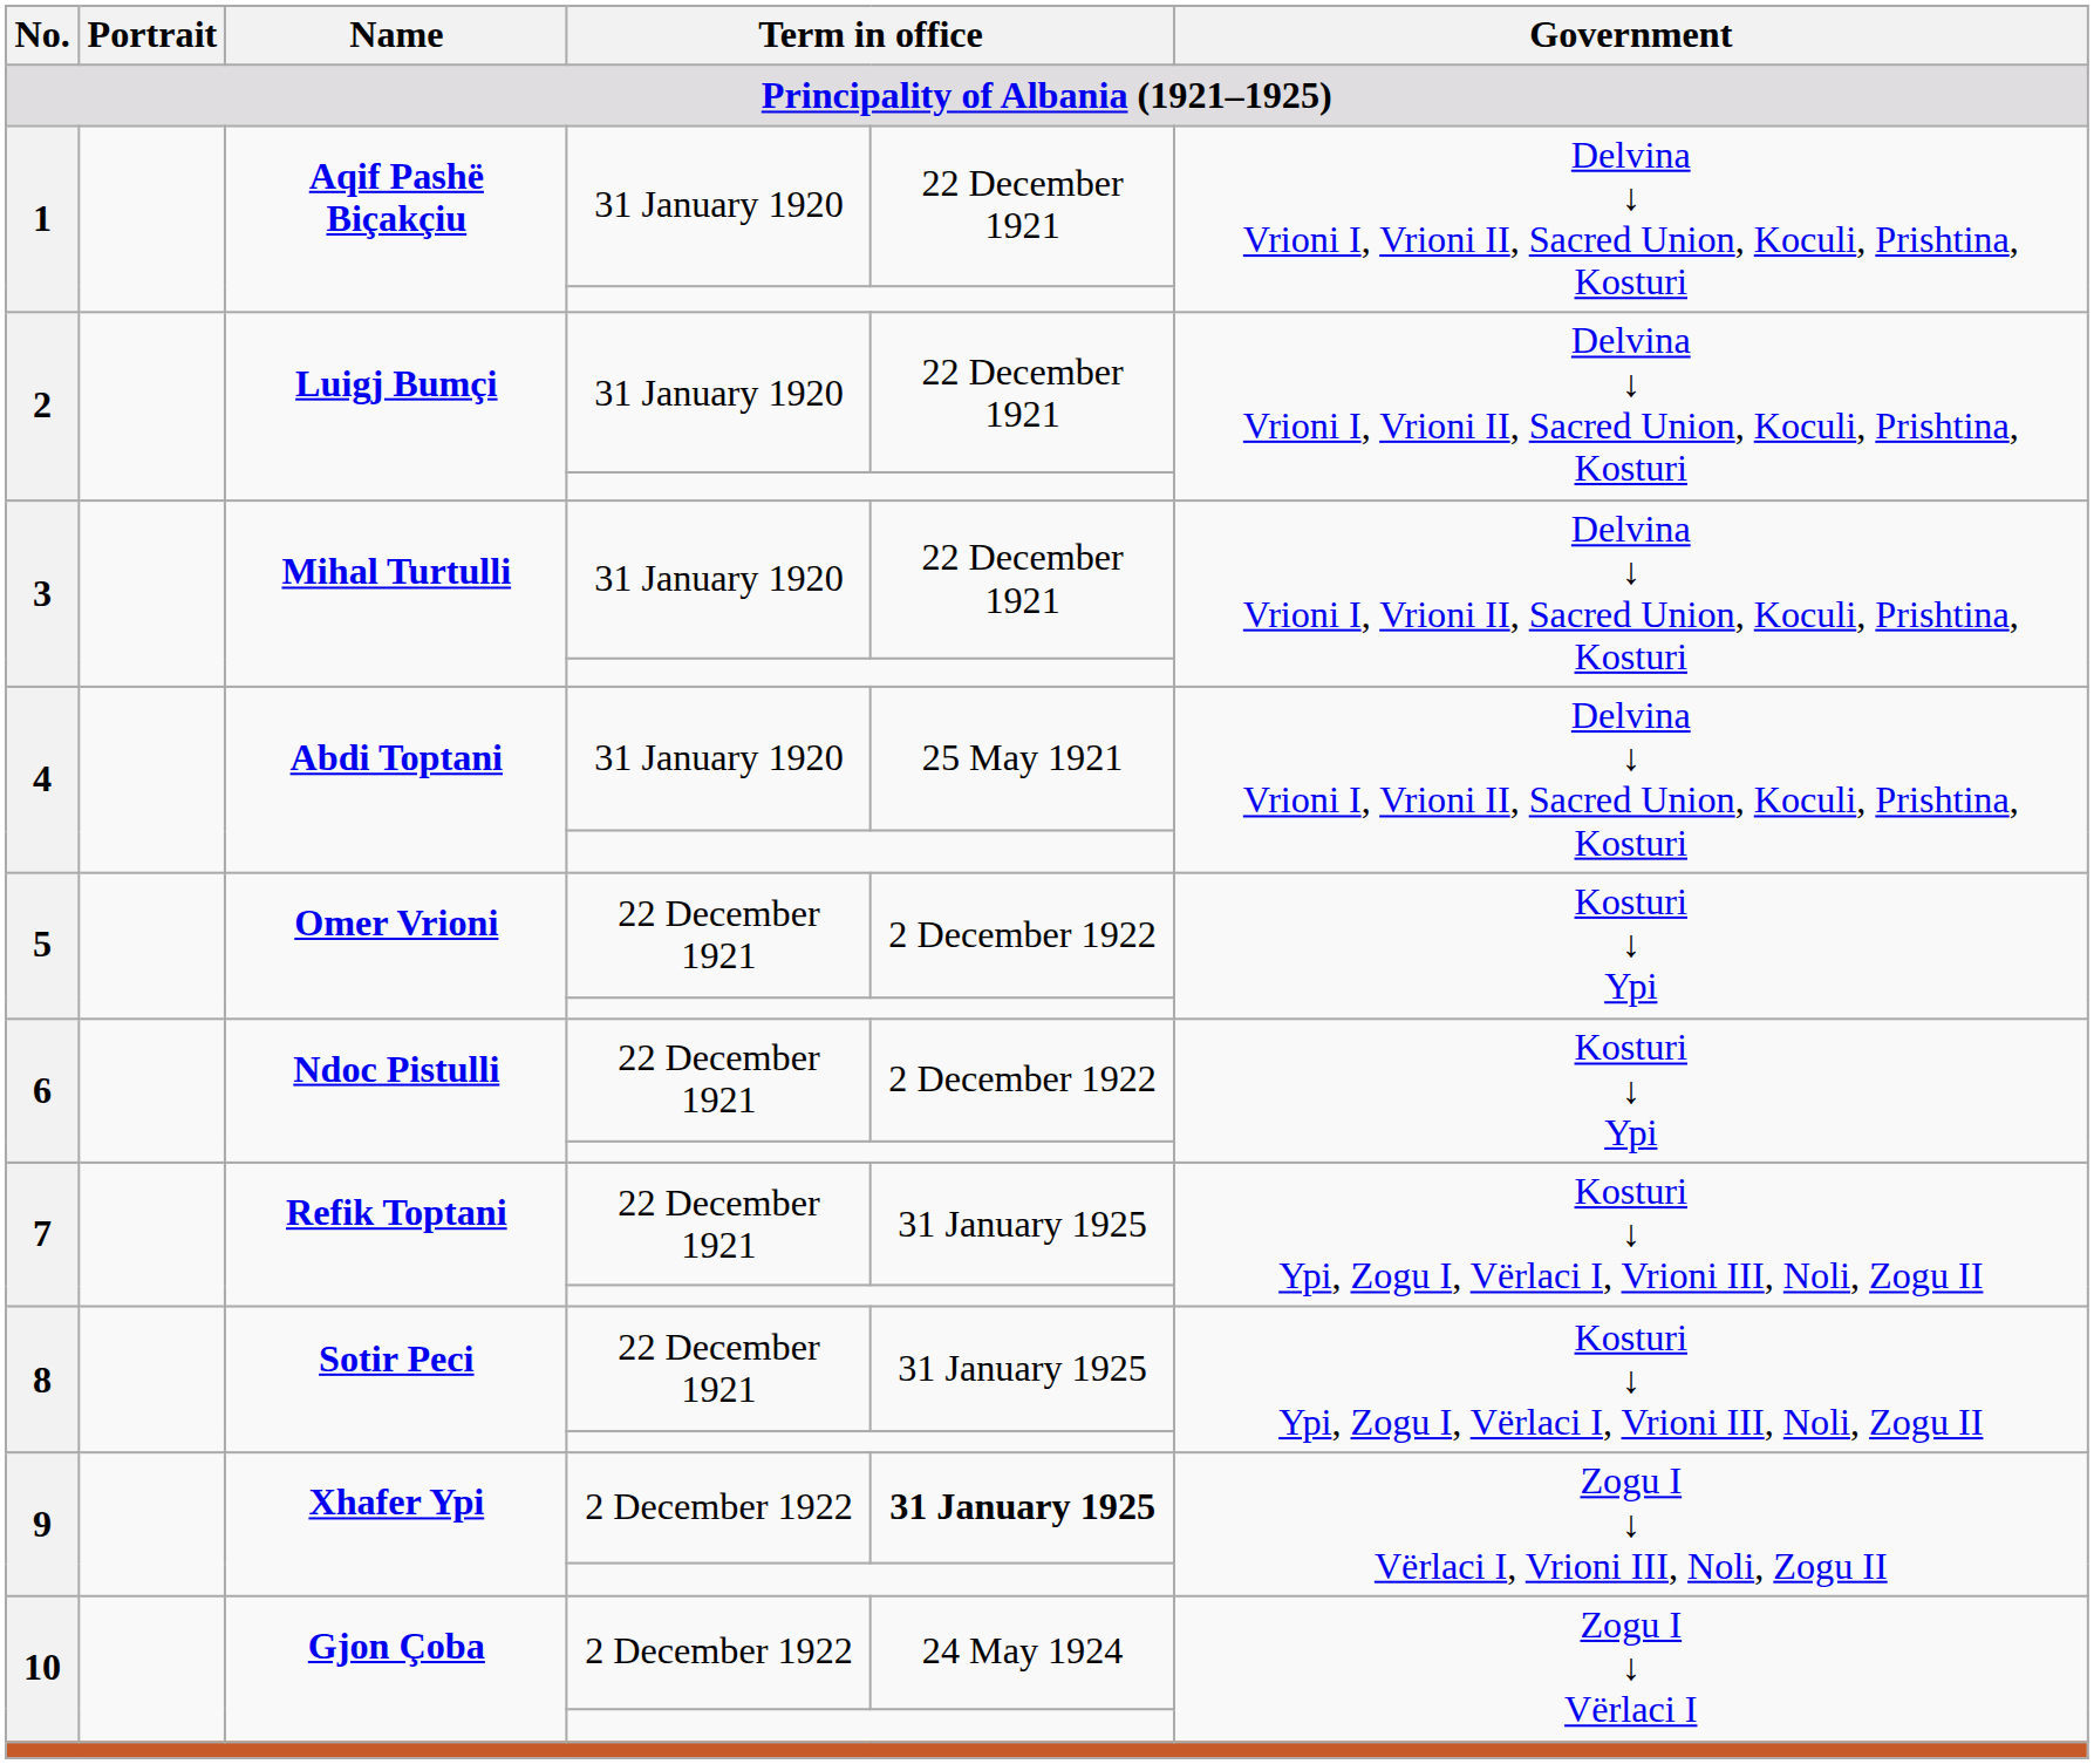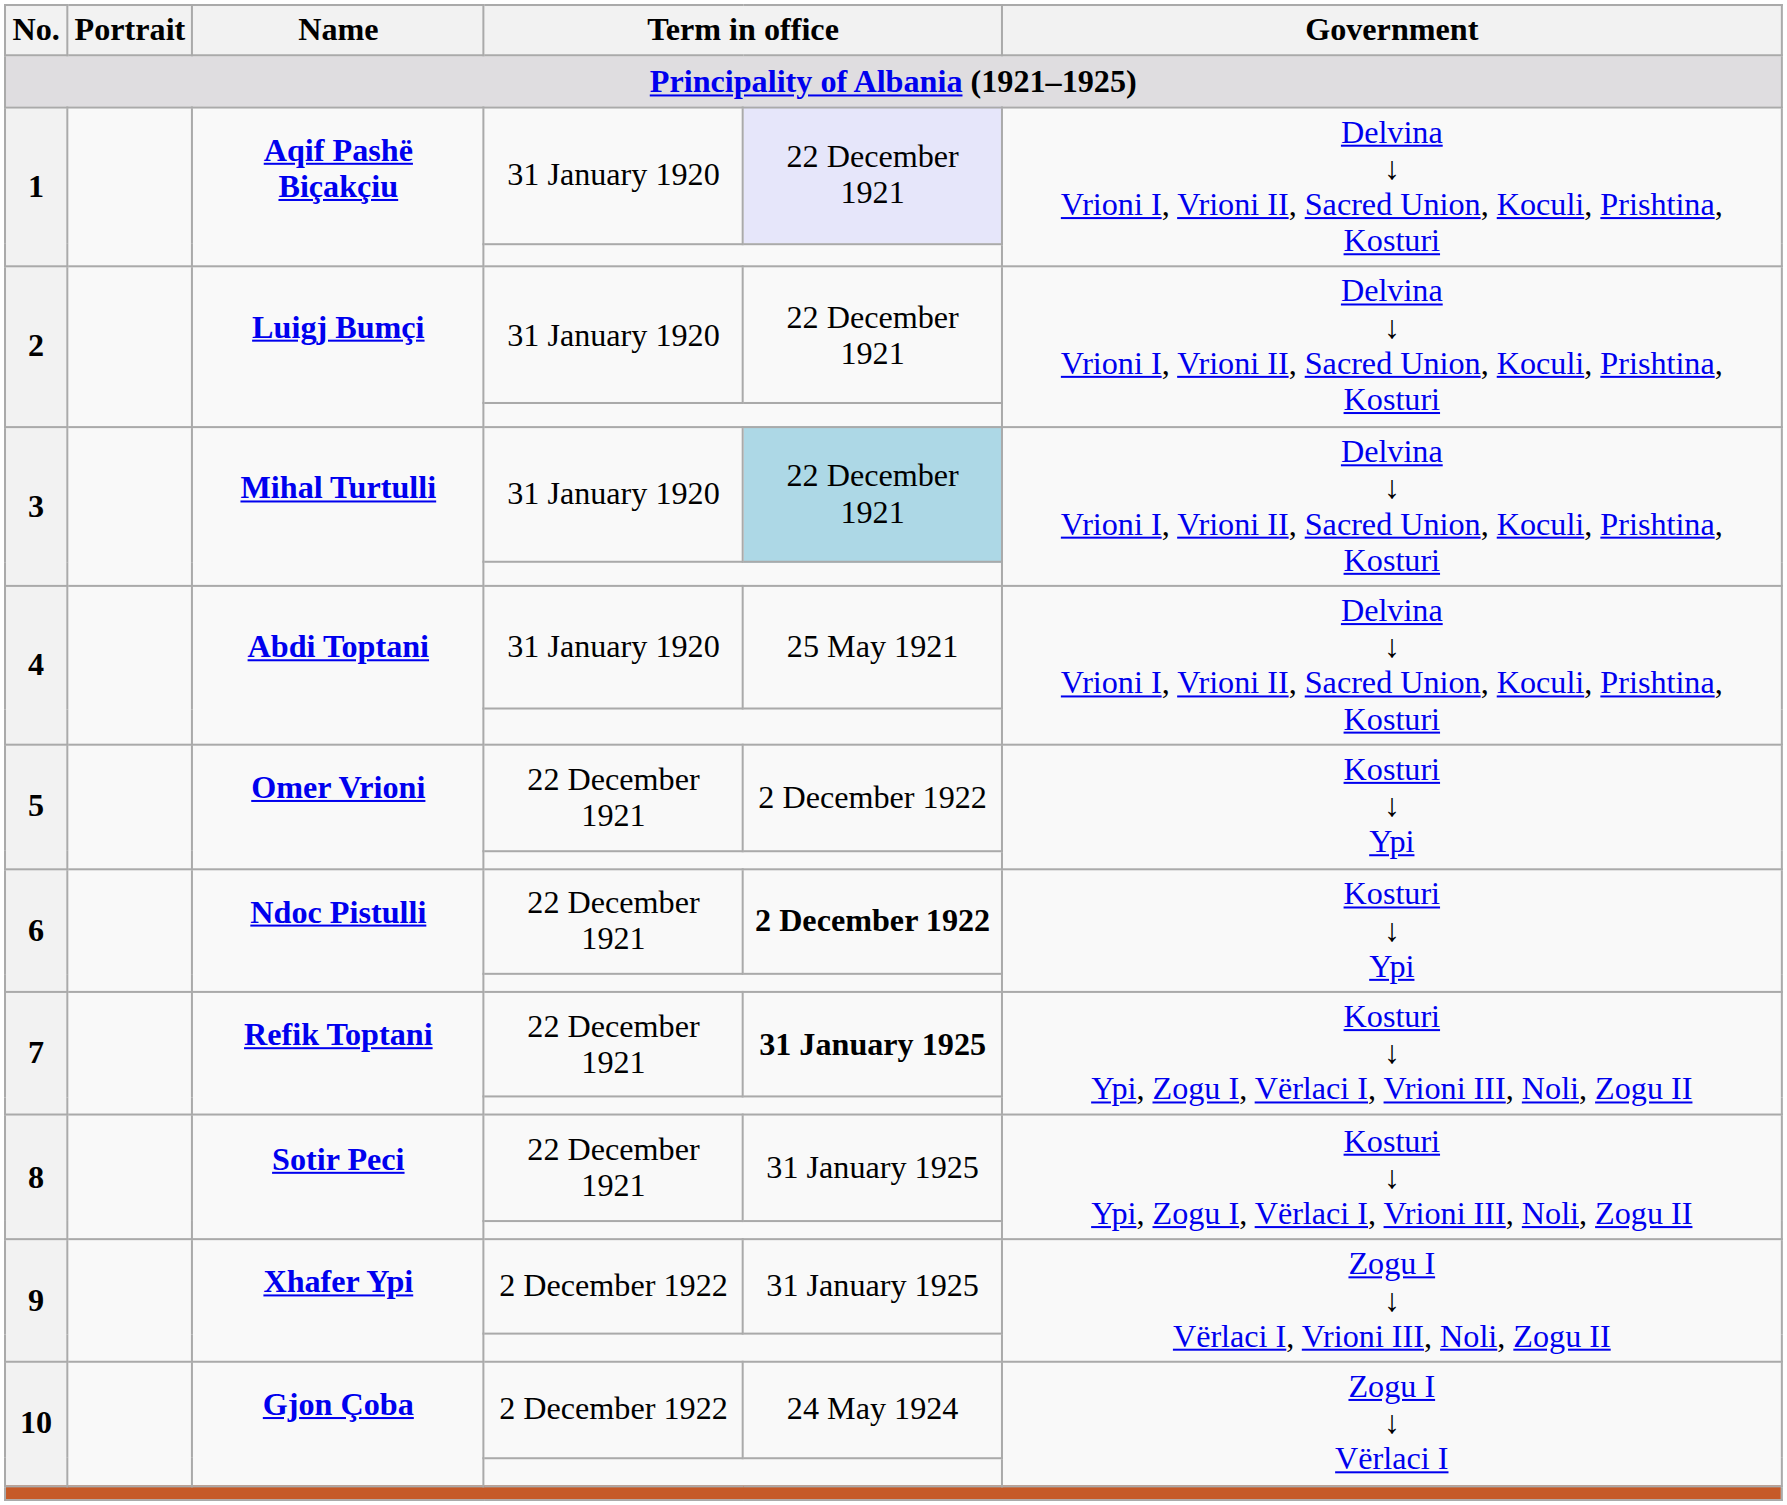1 / 31 January 1920 | column 5: no background -> lavender background
3 / 31 January 1920 | column 5: no background -> lightblue background
6 / 22 December 1921 | column 5: normal -> bold
7 / 22 December 1921 | column 5: normal -> bold
9 / 2 December 1922 | column 5: bold -> normal
